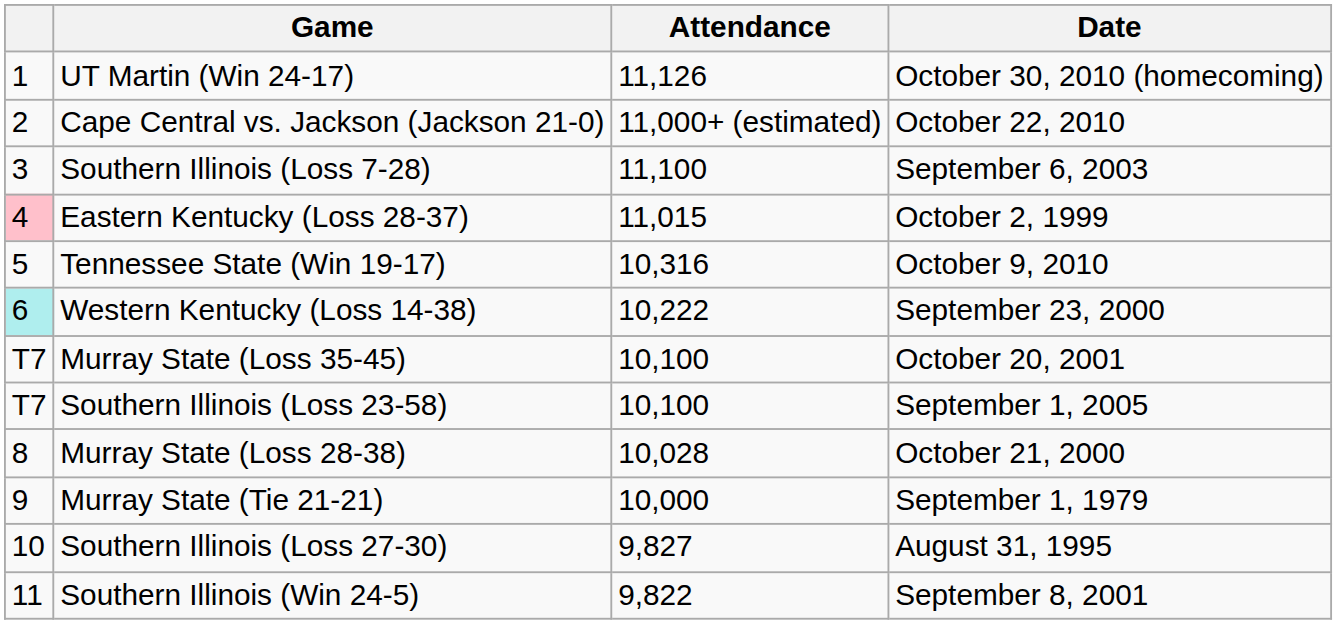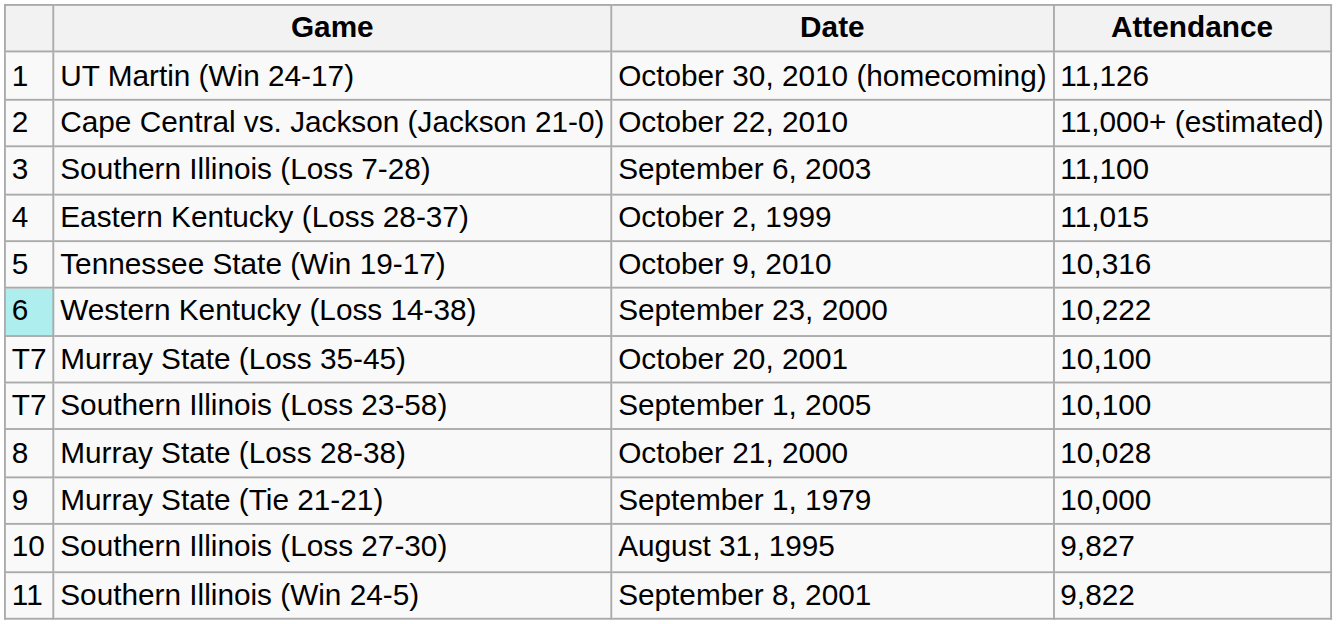columns swapped: Date <-> Attendance
Eastern Kentucky (Loss 28-37) | column 1: pink background -> no background
